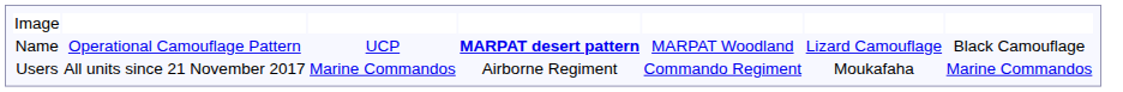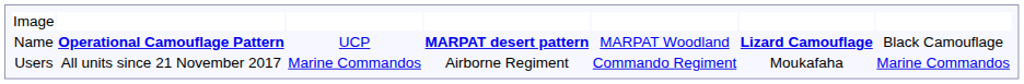Name | column 2: normal -> bold
Name | column 6: normal -> bold
